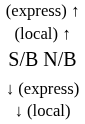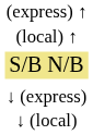row 2 | column 1: no background -> khaki background
